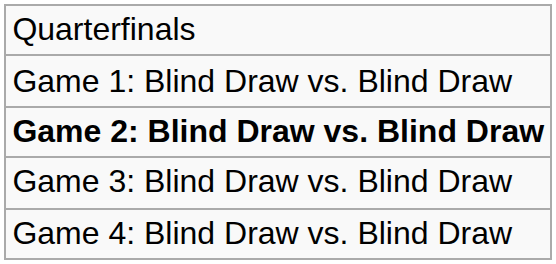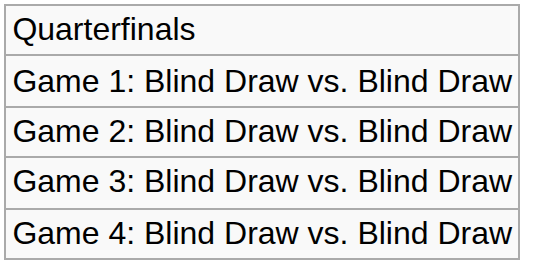row 3 | column 1: bold -> normal
